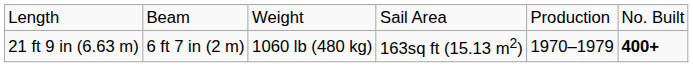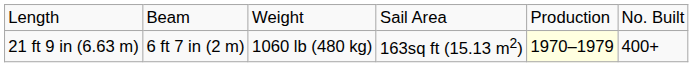21 ft 9 in (6.63 m) | column 5: no background -> lightyellow background
21 ft 9 in (6.63 m) | column 6: bold -> normal
